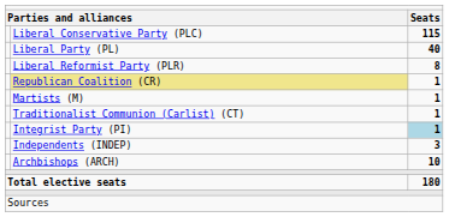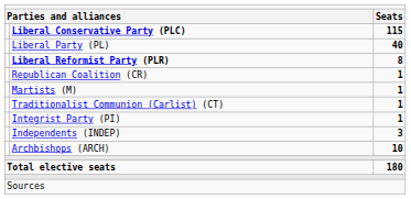Liberal Conservative Party (PLC) | column 2: normal -> bold
Liberal Reformist Party (PLR) | column 2: normal -> bold
Republican Coalition (CR) | column 2: khaki background -> no background
Integrist Party (PI) | column 3: lightblue background -> no background
